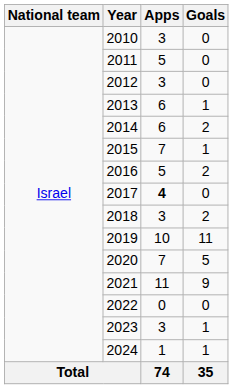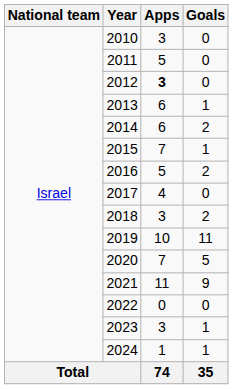2012 | Apps: normal -> bold
2017 | Apps: bold -> normal
